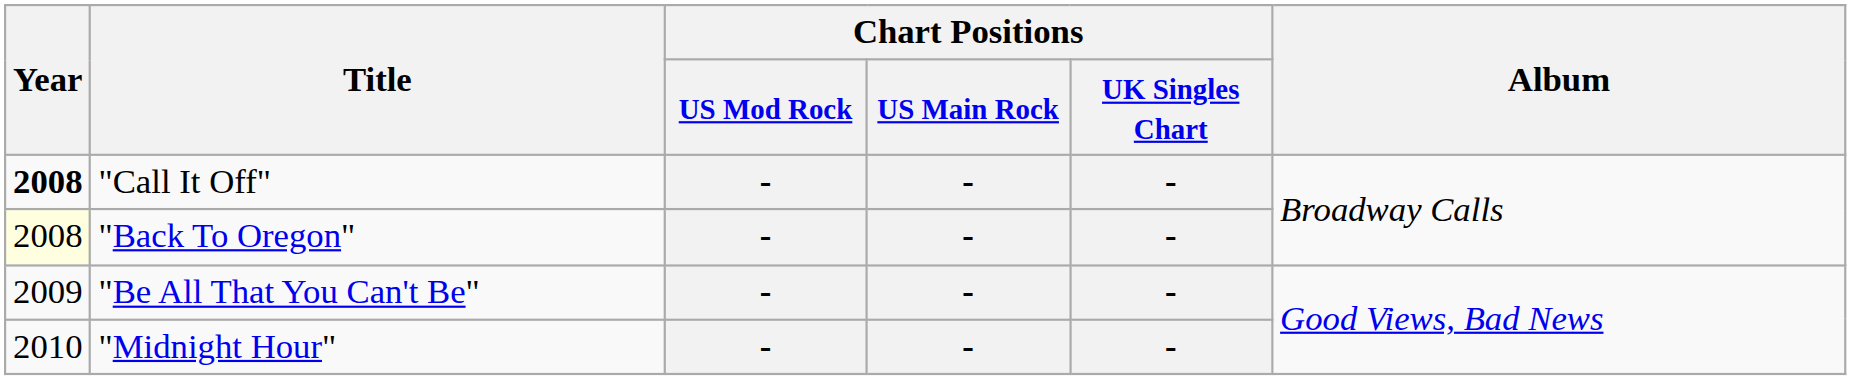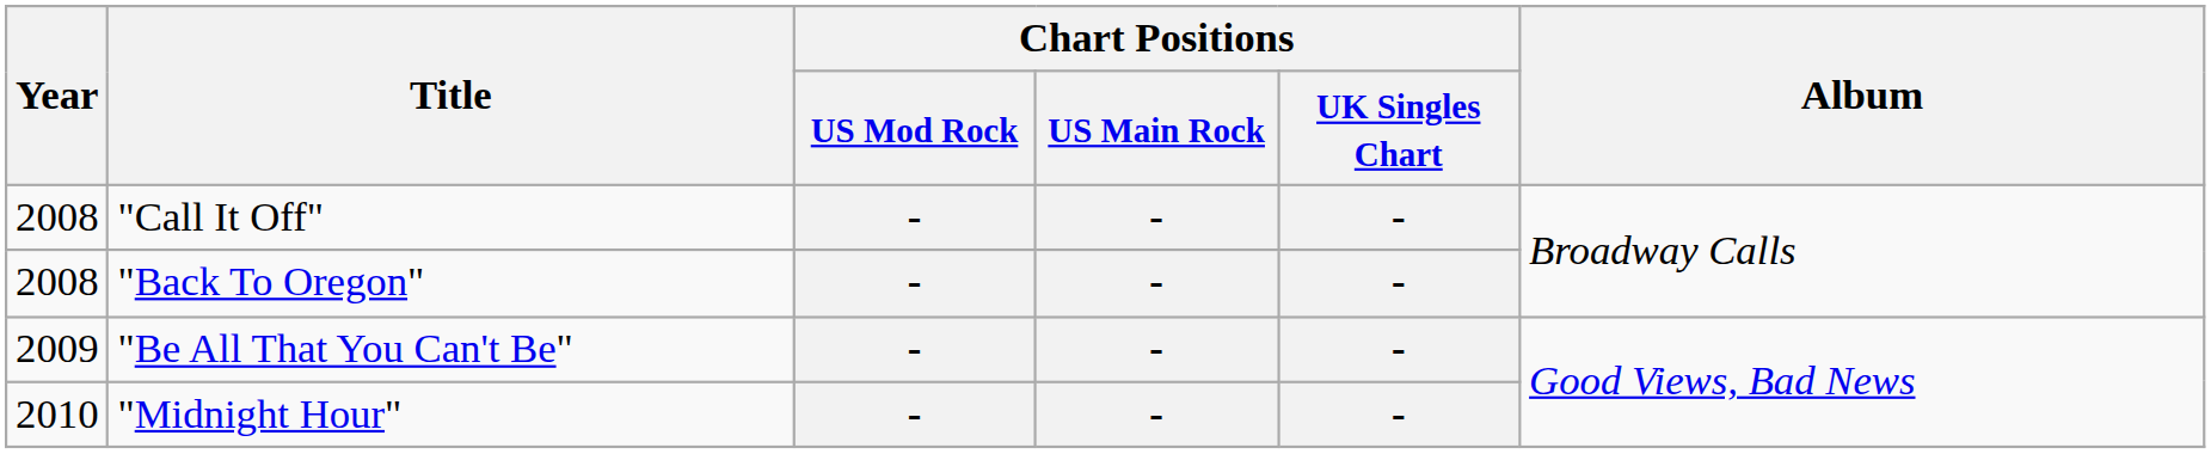"Call It Off" | Year: bold -> normal
"Back To Oregon" | Year: lightyellow background -> no background
